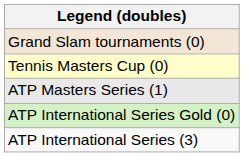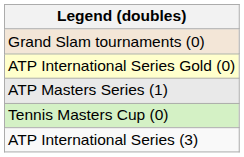row 3 | column 1: Tennis Masters Cup (0) -> ATP International Series Gold (0)
row 5 | column 1: ATP International Series Gold (0) -> Tennis Masters Cup (0)
